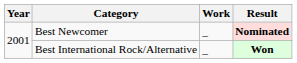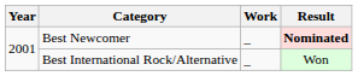Best International Rock/Alternative | Result: bold -> normal
